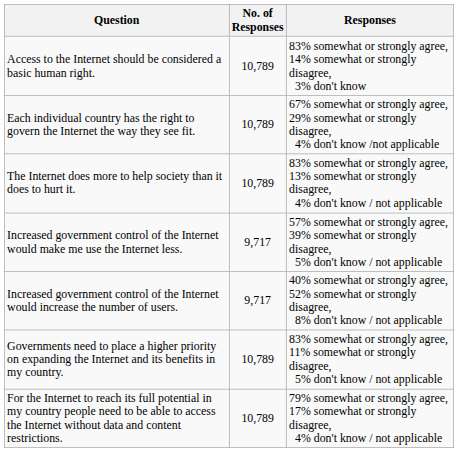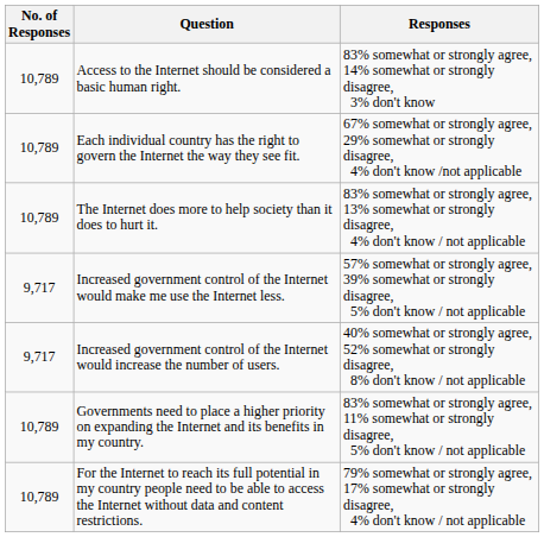columns swapped: Question <-> No. of Responses
